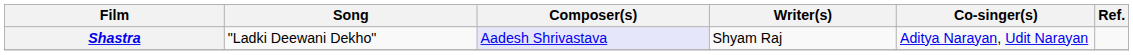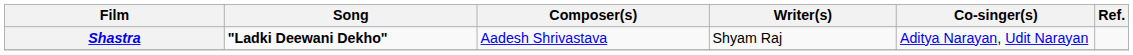Shastra | Song: normal -> bold
Shastra | Composer(s): lavender background -> no background
